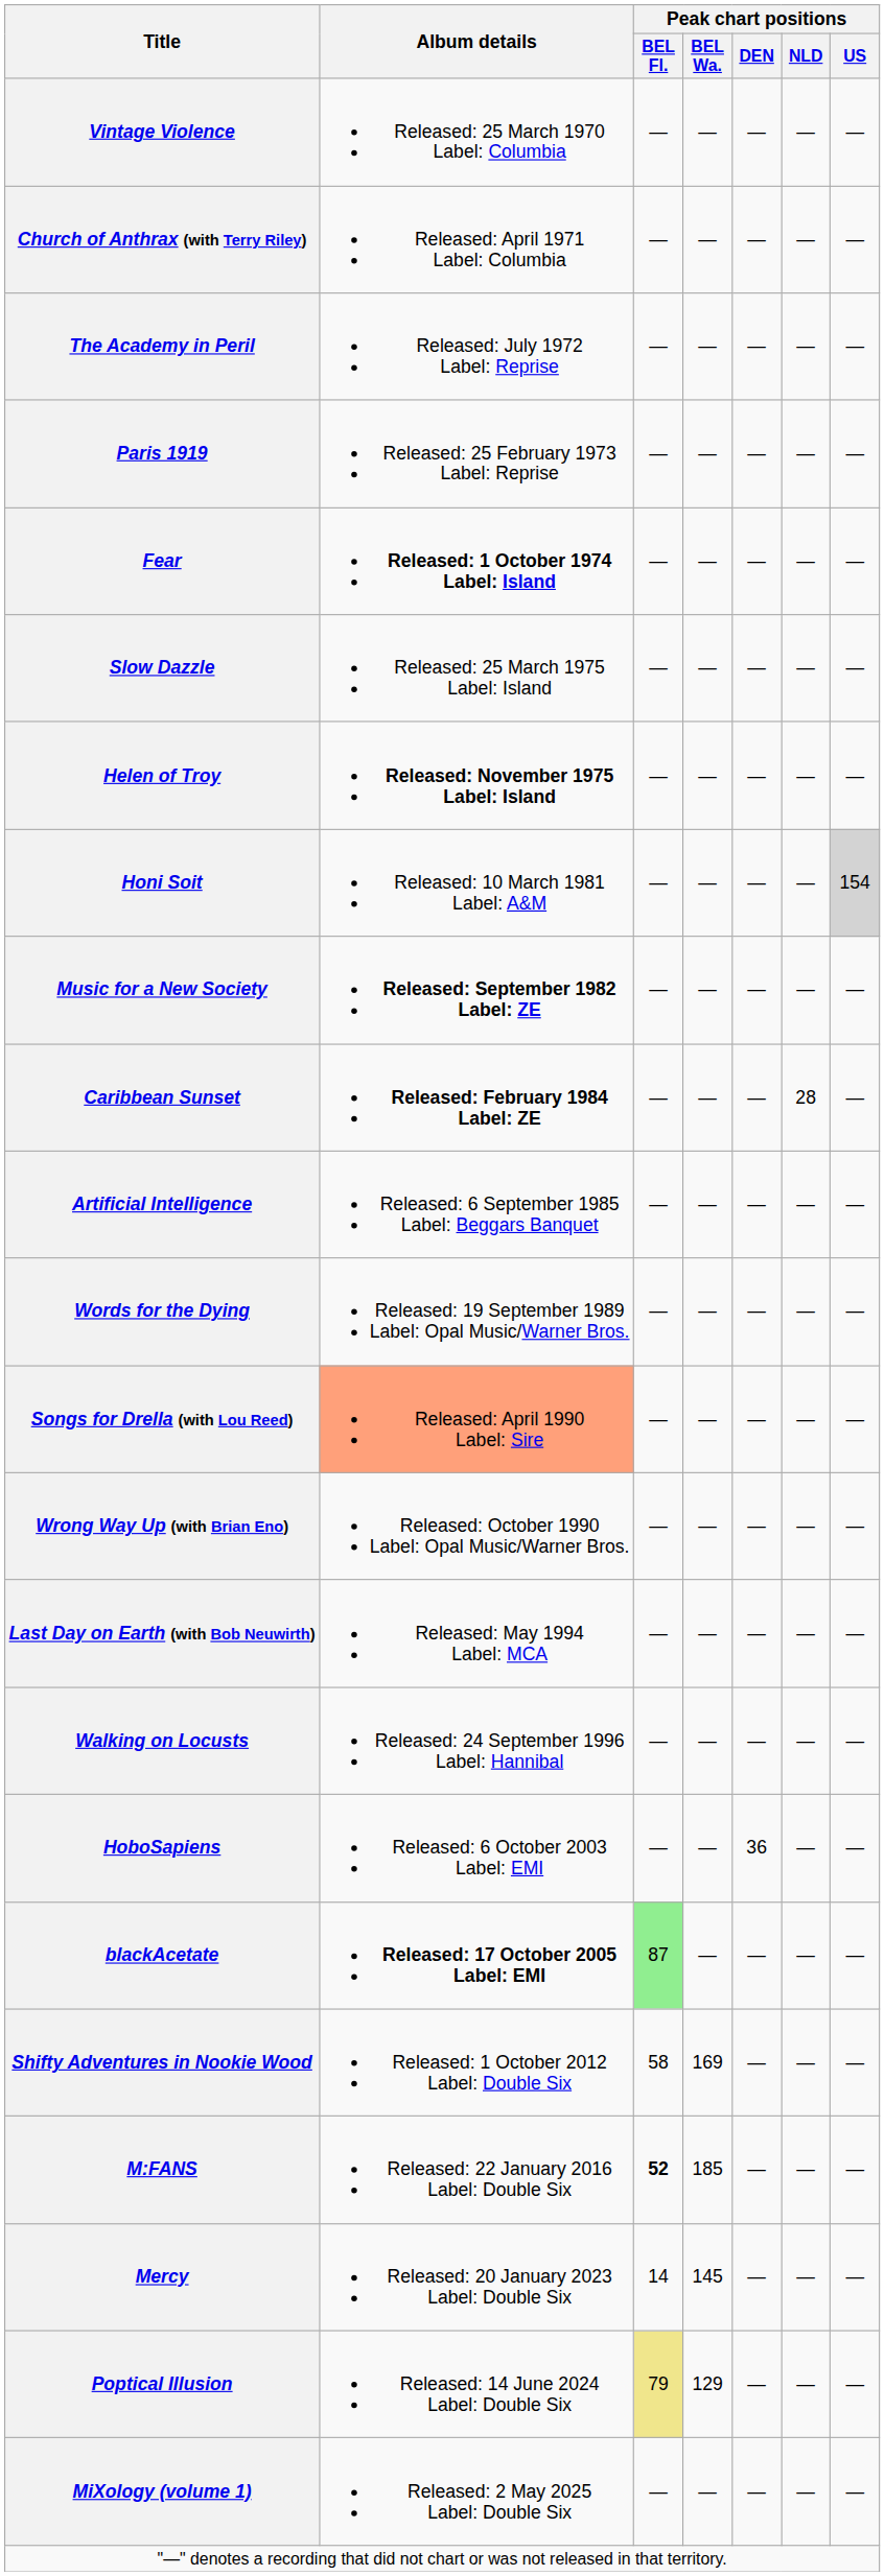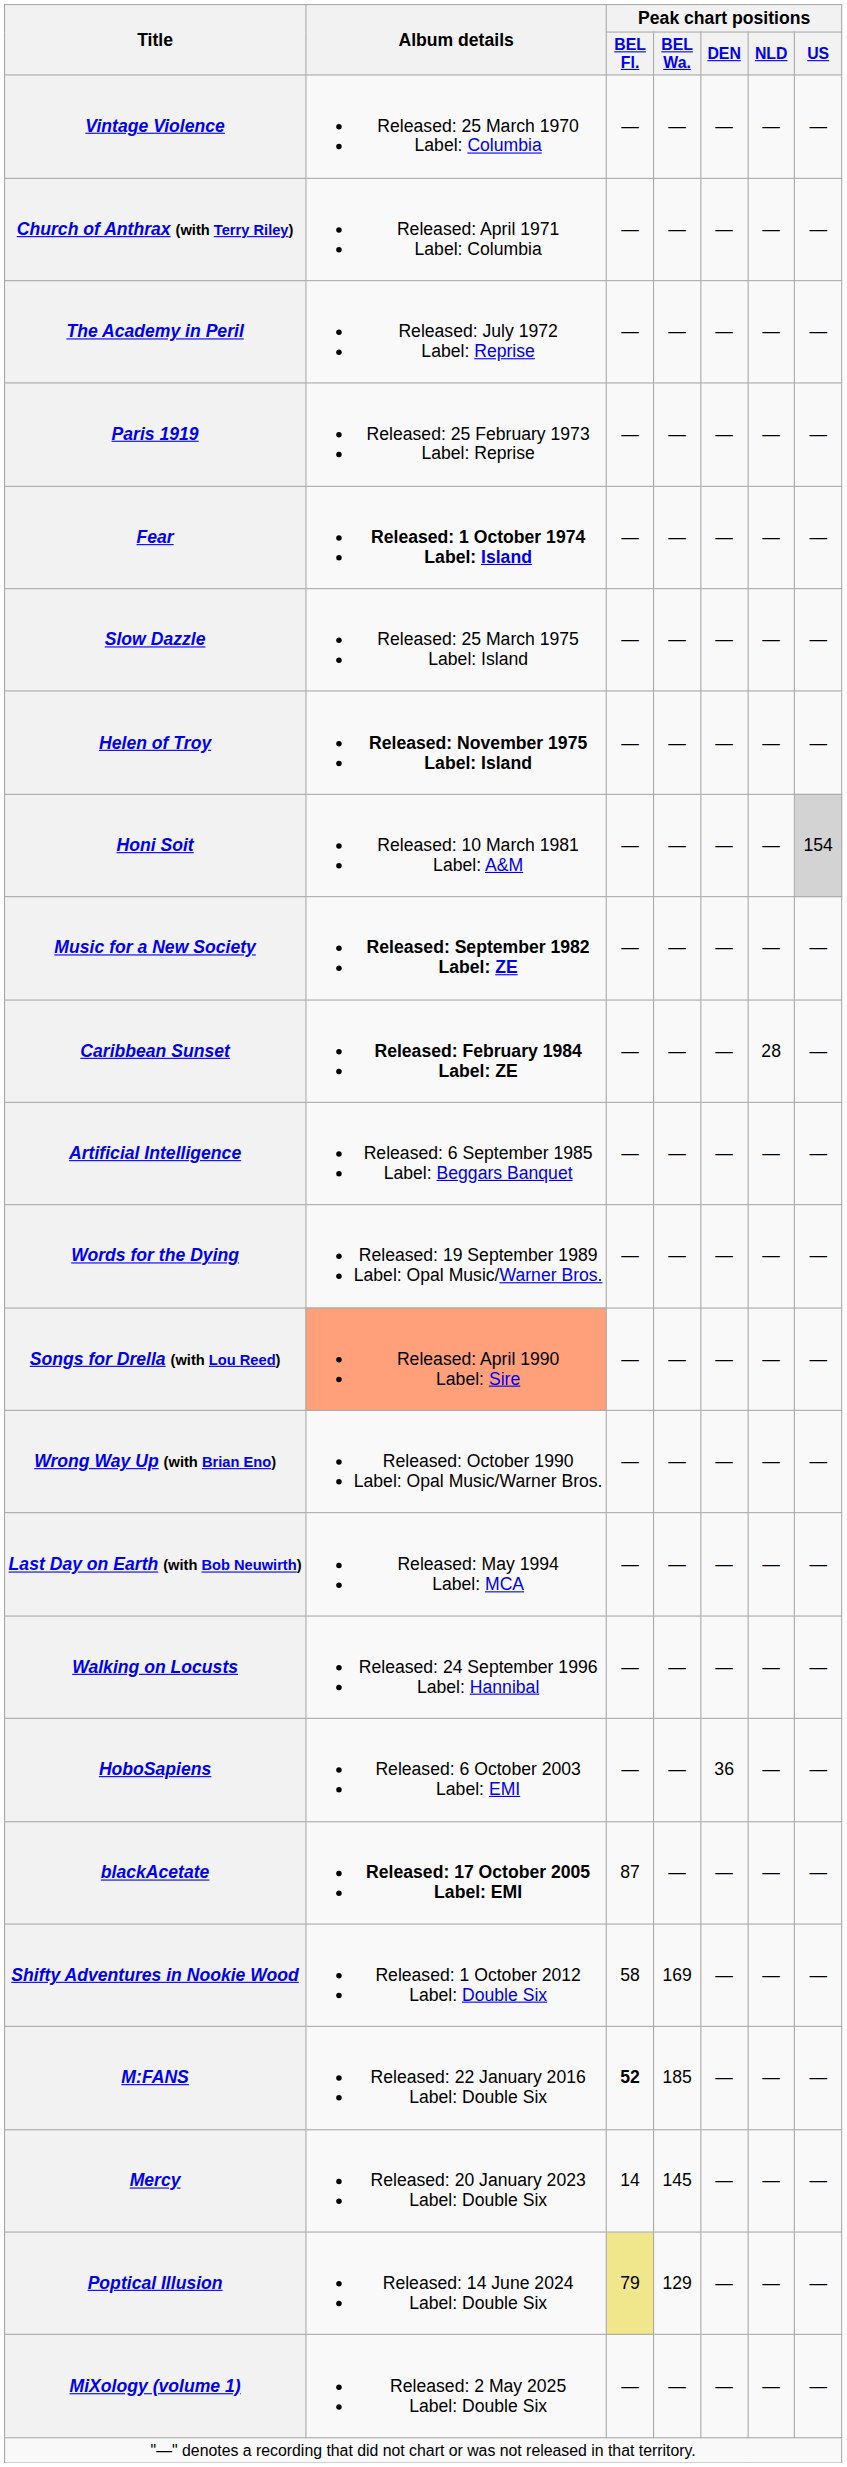blackAcetate | Peak chart positions / BEL Fl.: lightgreen background -> no background
